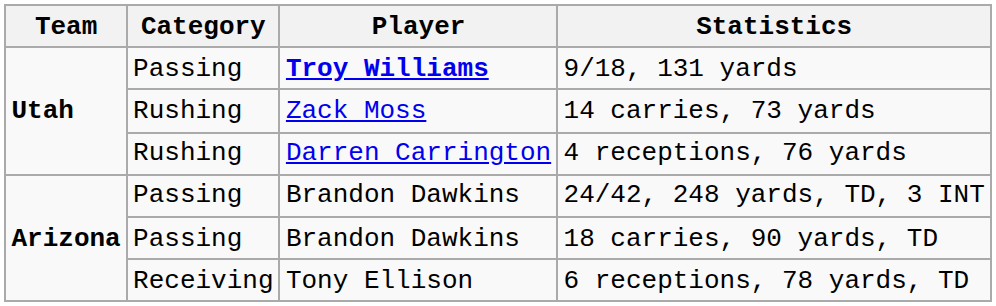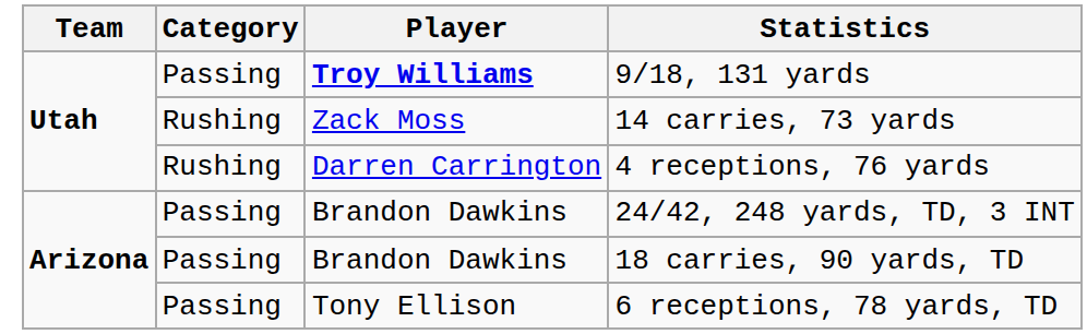6 receptions, 78 yards, TD | Category: Receiving -> Passing
